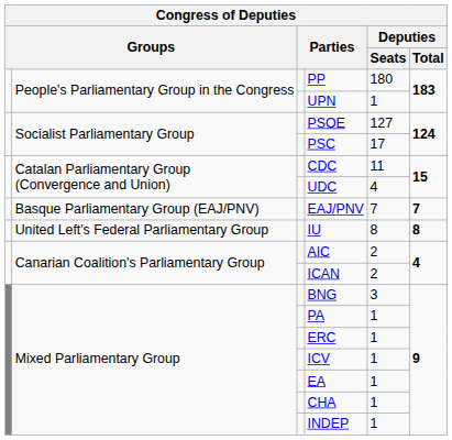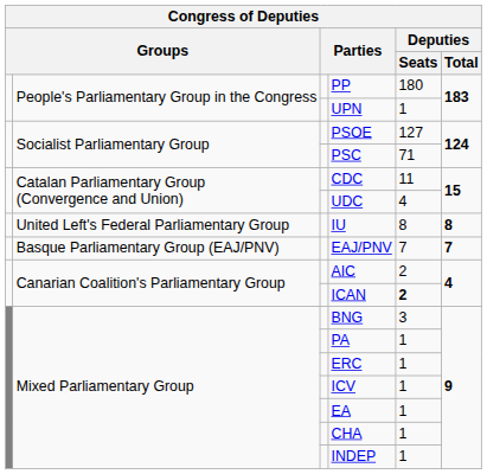PSC | Deputies / Seats: 17 -> 71
rows swapped: IU <-> EAJ/PNV
ICAN | Deputies / Seats: normal -> bold
